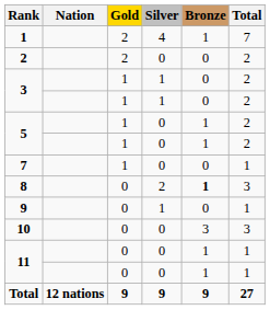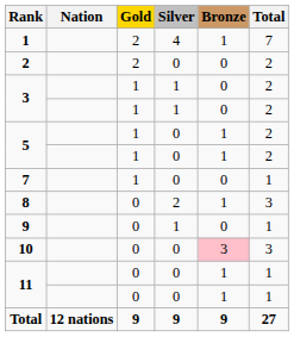8 | Bronze: bold -> normal
10 | Bronze: no background -> pink background
